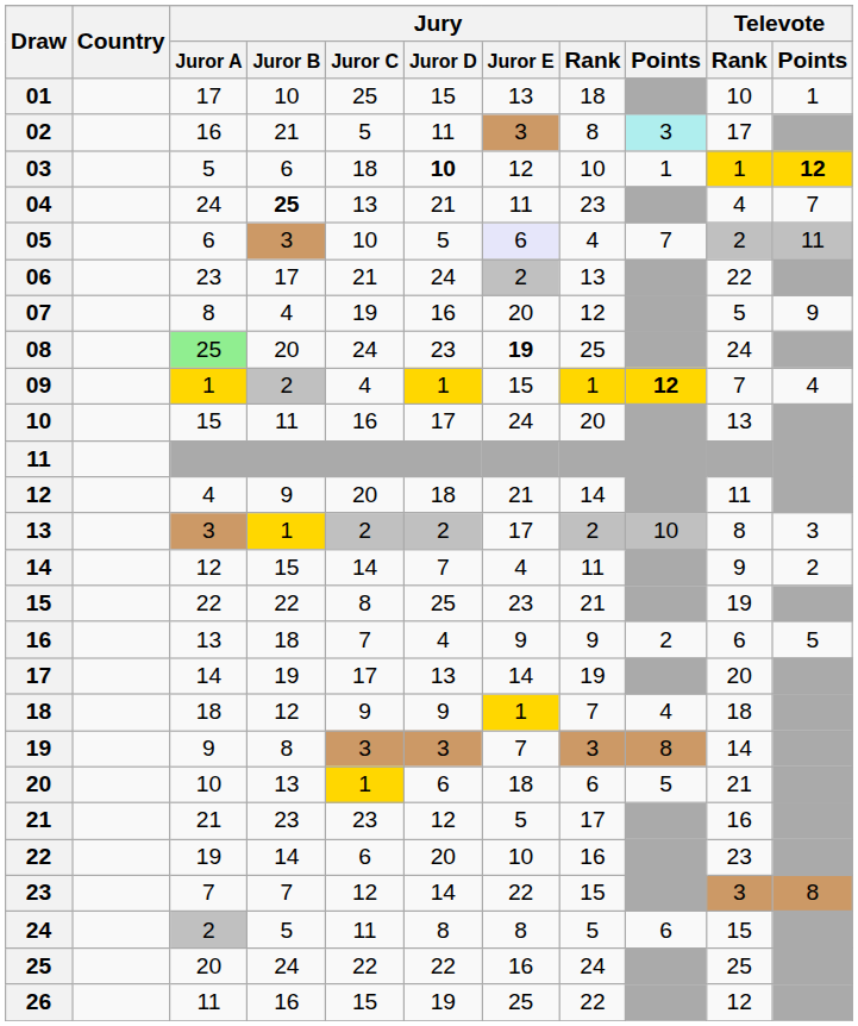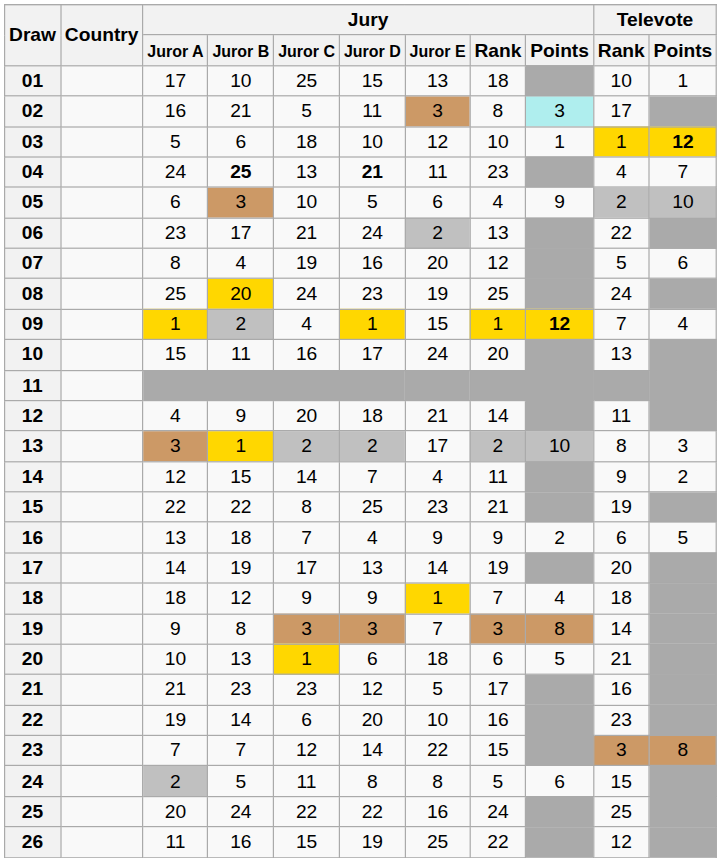03 | Jury / Juror D: bold -> normal
04 | Jury / Juror D: normal -> bold
05 | Jury / Juror E: lavender background -> no background
05 | Jury / Points: 7 -> 9
05 | Televote / Points: 11 -> 10
07 | Televote / Points: 9 -> 6
08 | Jury / Juror A: lightgreen background -> no background
08 | Jury / Juror B: no background -> gold background
08 | Jury / Juror E: bold -> normal
